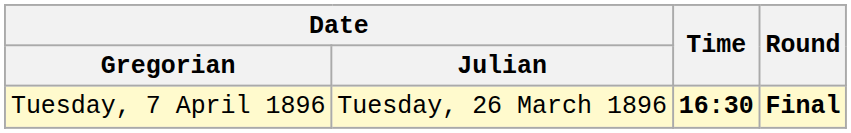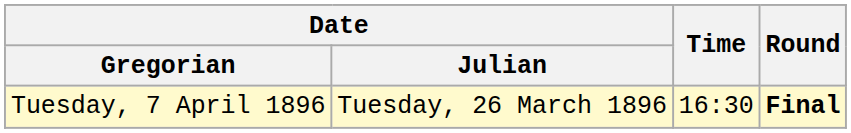Tuesday, 7 April 1896 | Time: bold -> normal
